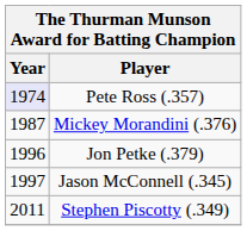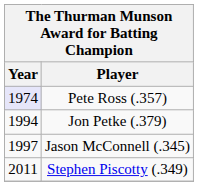- row: 1987 | Mickey Morandini (.376)
Jon Petke (.379) | Year: 1996 -> 1994
